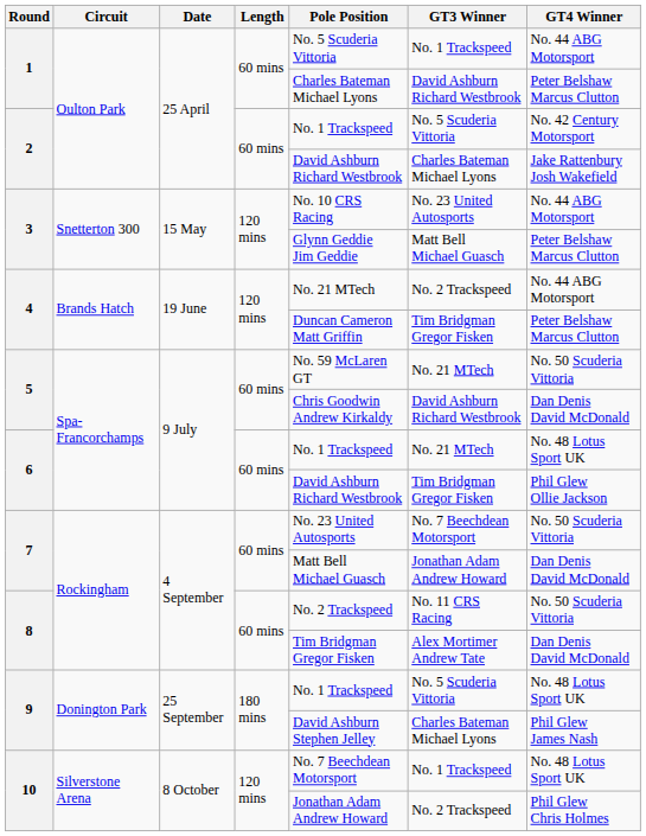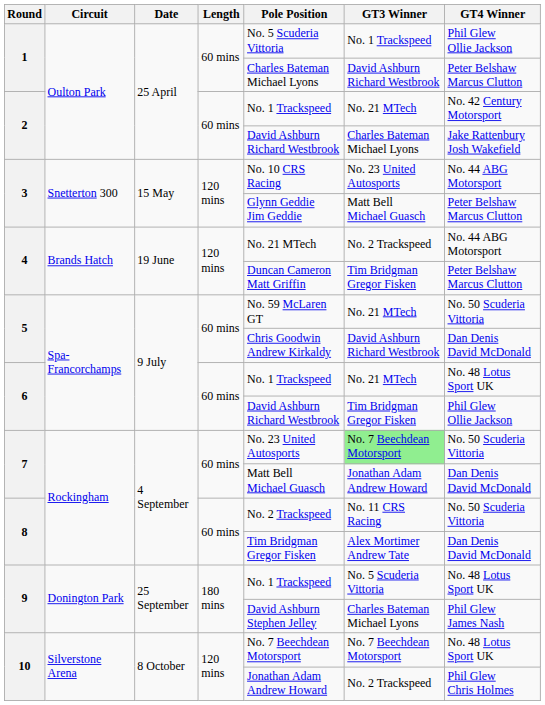row 2 | GT4 Winner: No. 44 ABG Motorsport -> Phil Glew Ollie Jackson
row 4 | GT3 Winner: No. 5 Scuderia Vittoria -> No. 21 MTech
row 14 | GT3 Winner: no background -> lightgreen background
row 20 | GT3 Winner: No. 1 Trackspeed -> No. 7 Beechdean Motorsport
